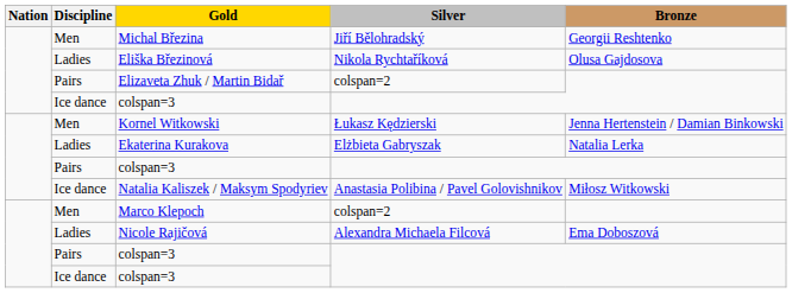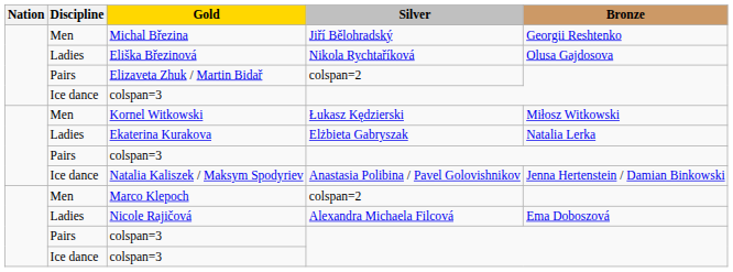Kornel Witkowski | Bronze: Jenna Hertenstein / Damian Binkowski -> Miłosz Witkowski
Natalia Kaliszek / Maksym Spodyriev | Bronze: Miłosz Witkowski -> Jenna Hertenstein / Damian Binkowski
